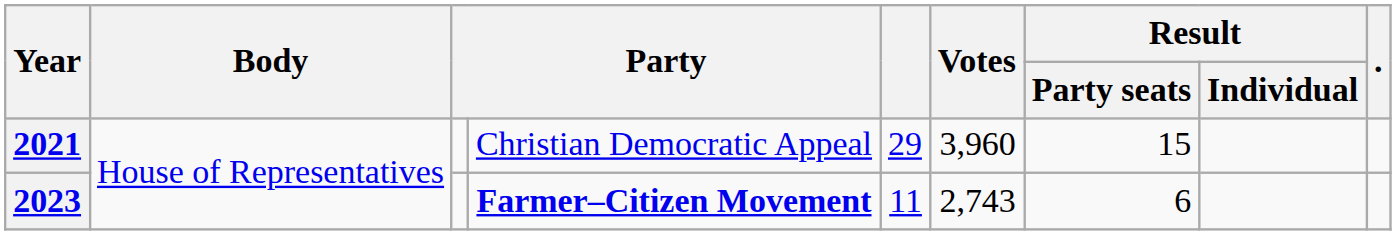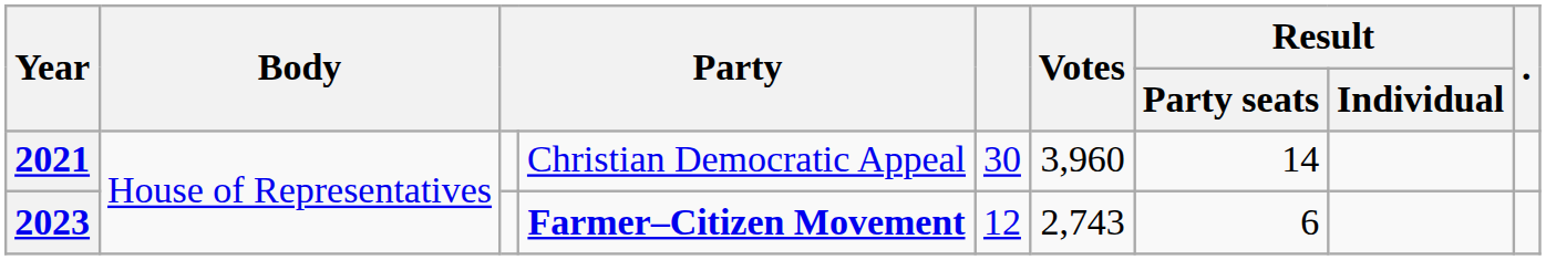2021 | column 5: 29 -> 30
2021 | Result / Party seats: 15 -> 14
2023 | column 5: 11 -> 12
